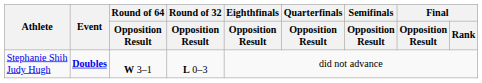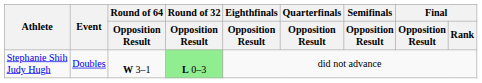Stephanie Shih Judy Hugh | Event: bold -> normal
Stephanie Shih Judy Hugh | Round of 32 / Opposition Result: no background -> lightgreen background
